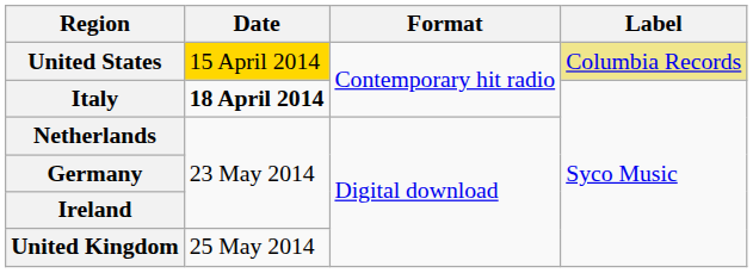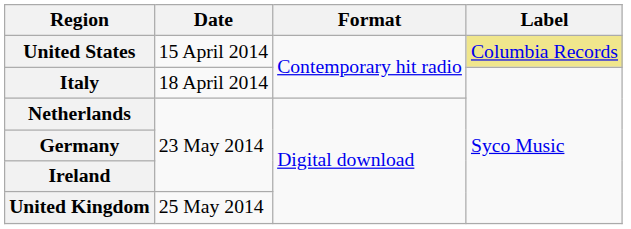United States | Date: gold background -> no background
Italy | Date: bold -> normal
